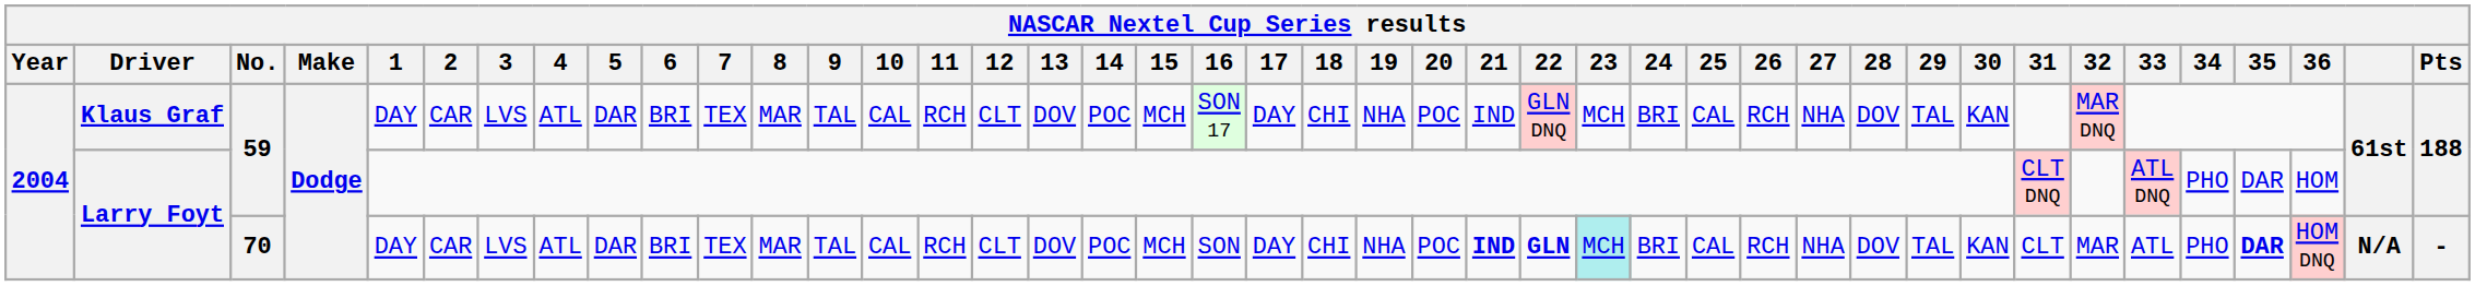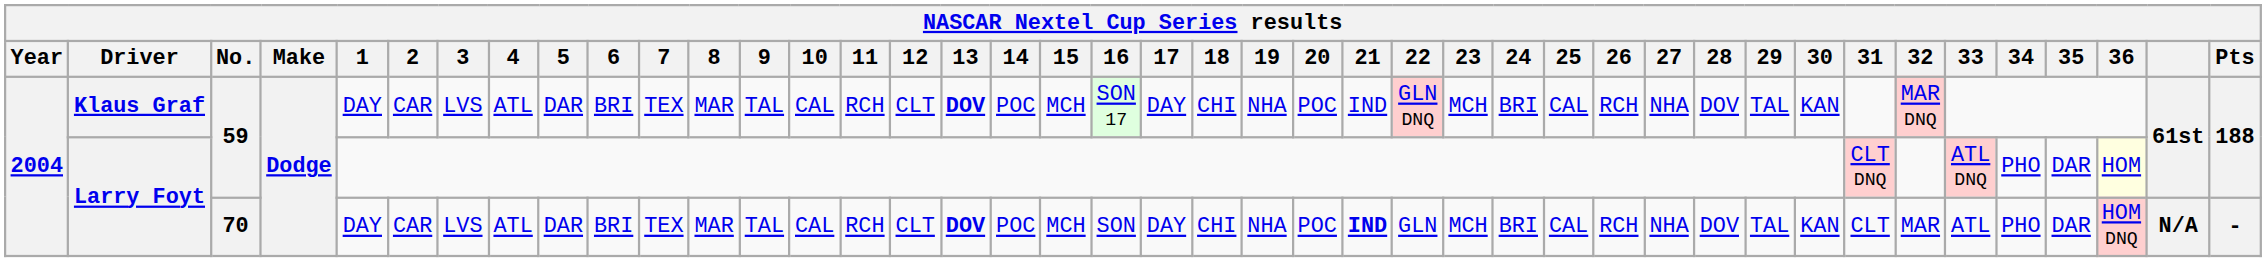Klaus Graf | 13: normal -> bold
Larry Foyt / 59 | 36: no background -> lightyellow background
Larry Foyt / 70 | 13: normal -> bold
Larry Foyt / 70 | 22: bold -> normal
Larry Foyt / 70 | 23: paleturquoise background -> no background
Larry Foyt / 70 | 35: bold -> normal
